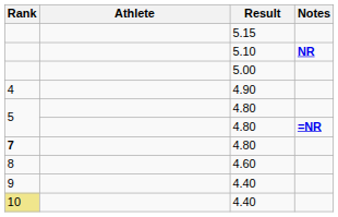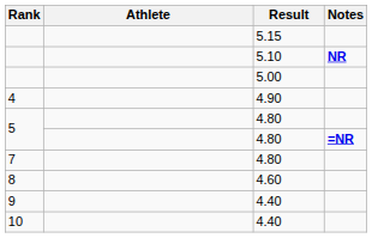7 | Rank: bold -> normal
10 | Rank: khaki background -> no background
